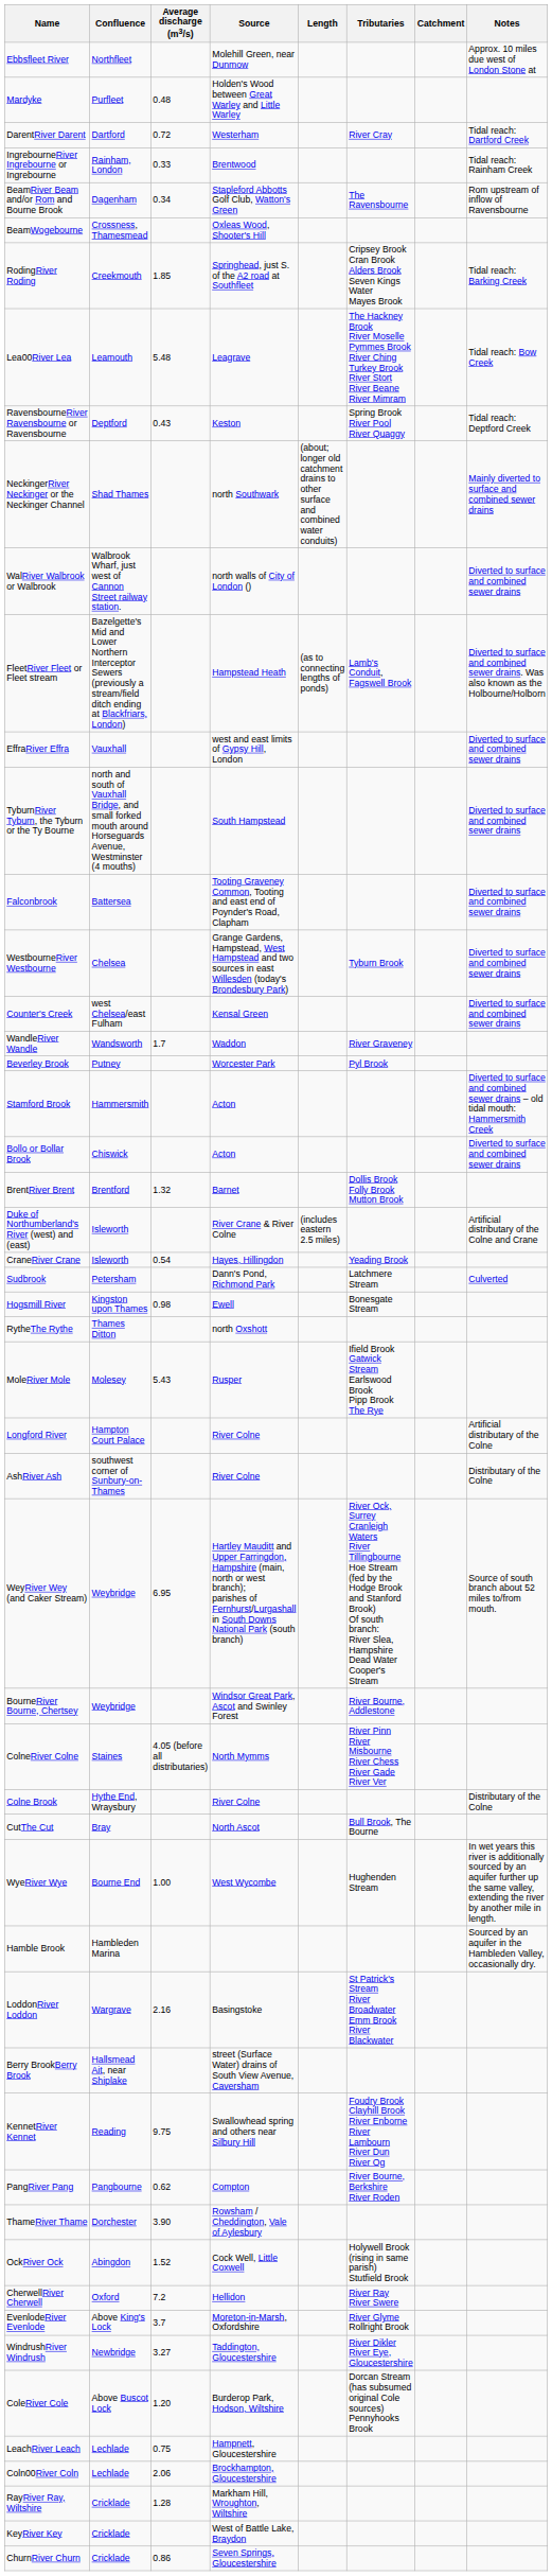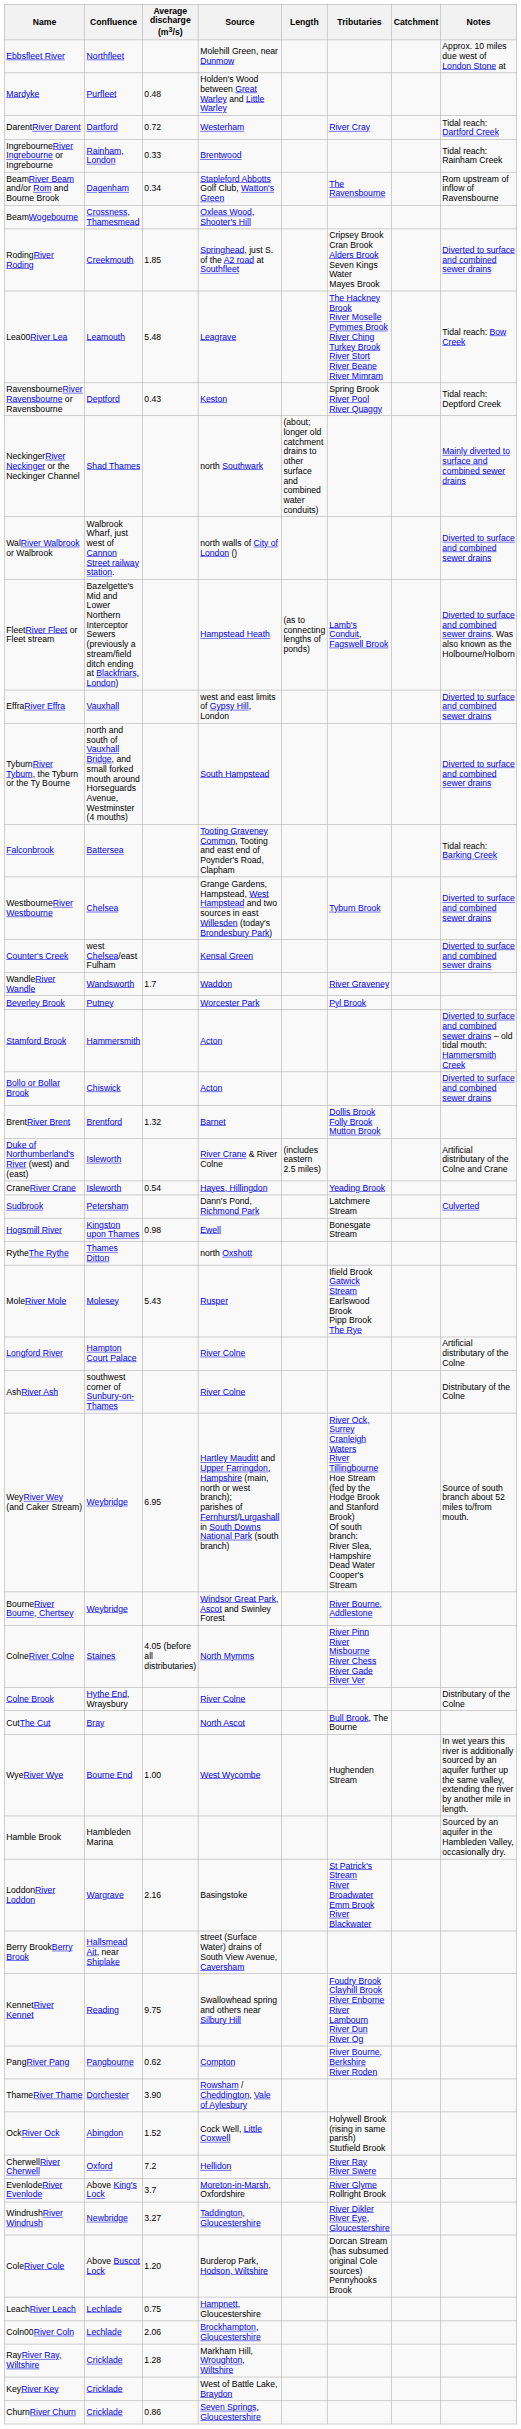RodingRiver Roding | Notes: Tidal reach: Barking Creek -> Diverted to surface and combined sewer drains
Falconbrook | Notes: Diverted to surface and combined sewer drains -> Tidal reach: Barking Creek
